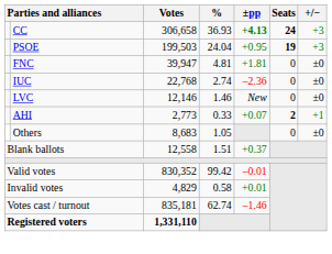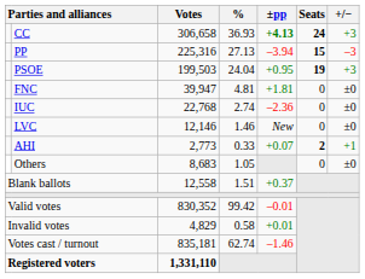+ row: PP | 225,316 | 27.13 | –3.94 | 15 | –3
